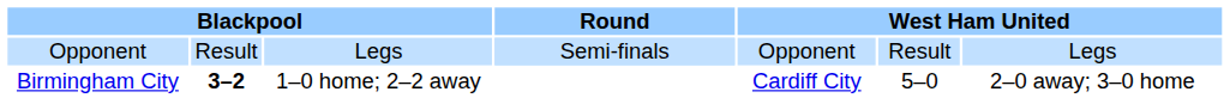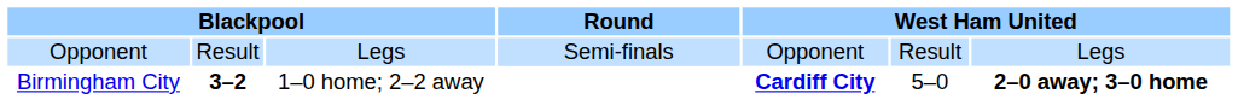Birmingham City | column 5: normal -> bold
Birmingham City | column 7: normal -> bold
